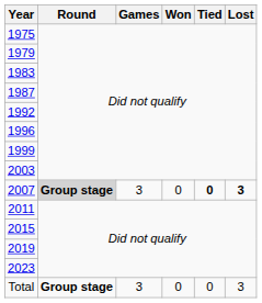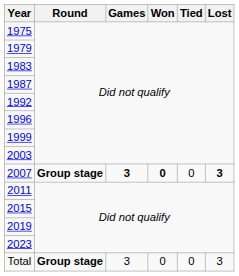2007 | Round: lightgrey background -> no background
2007 | Games: normal -> bold
2007 | Won: normal -> bold
2007 | Tied: bold -> normal
